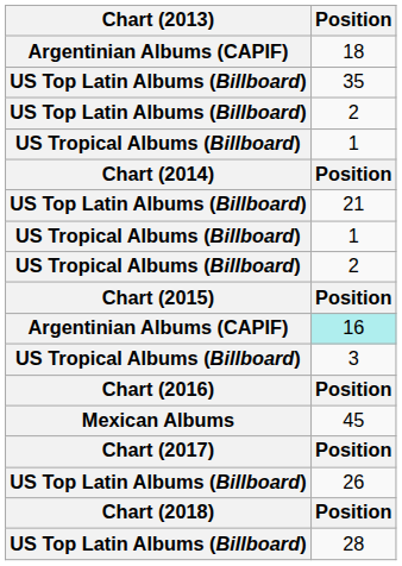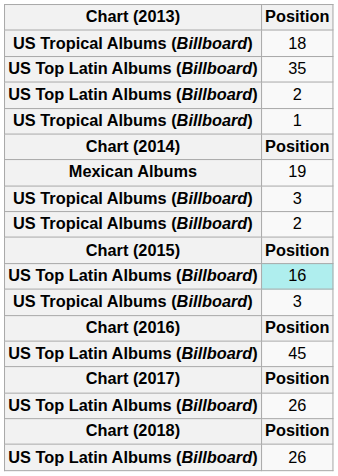row 2 | Chart (2013): Argentinian Albums (CAPIF) -> US Tropical Albums (Billboard)
row 7 | Chart (2013): US Top Latin Albums (Billboard) -> Mexican Albums
row 7 | Position: 21 -> 19
row 8 | Position: 1 -> 3
row 11 | Chart (2013): Argentinian Albums (CAPIF) -> US Top Latin Albums (Billboard)
row 14 | Chart (2013): Mexican Albums -> US Top Latin Albums (Billboard)
row 18 | Position: 28 -> 26
